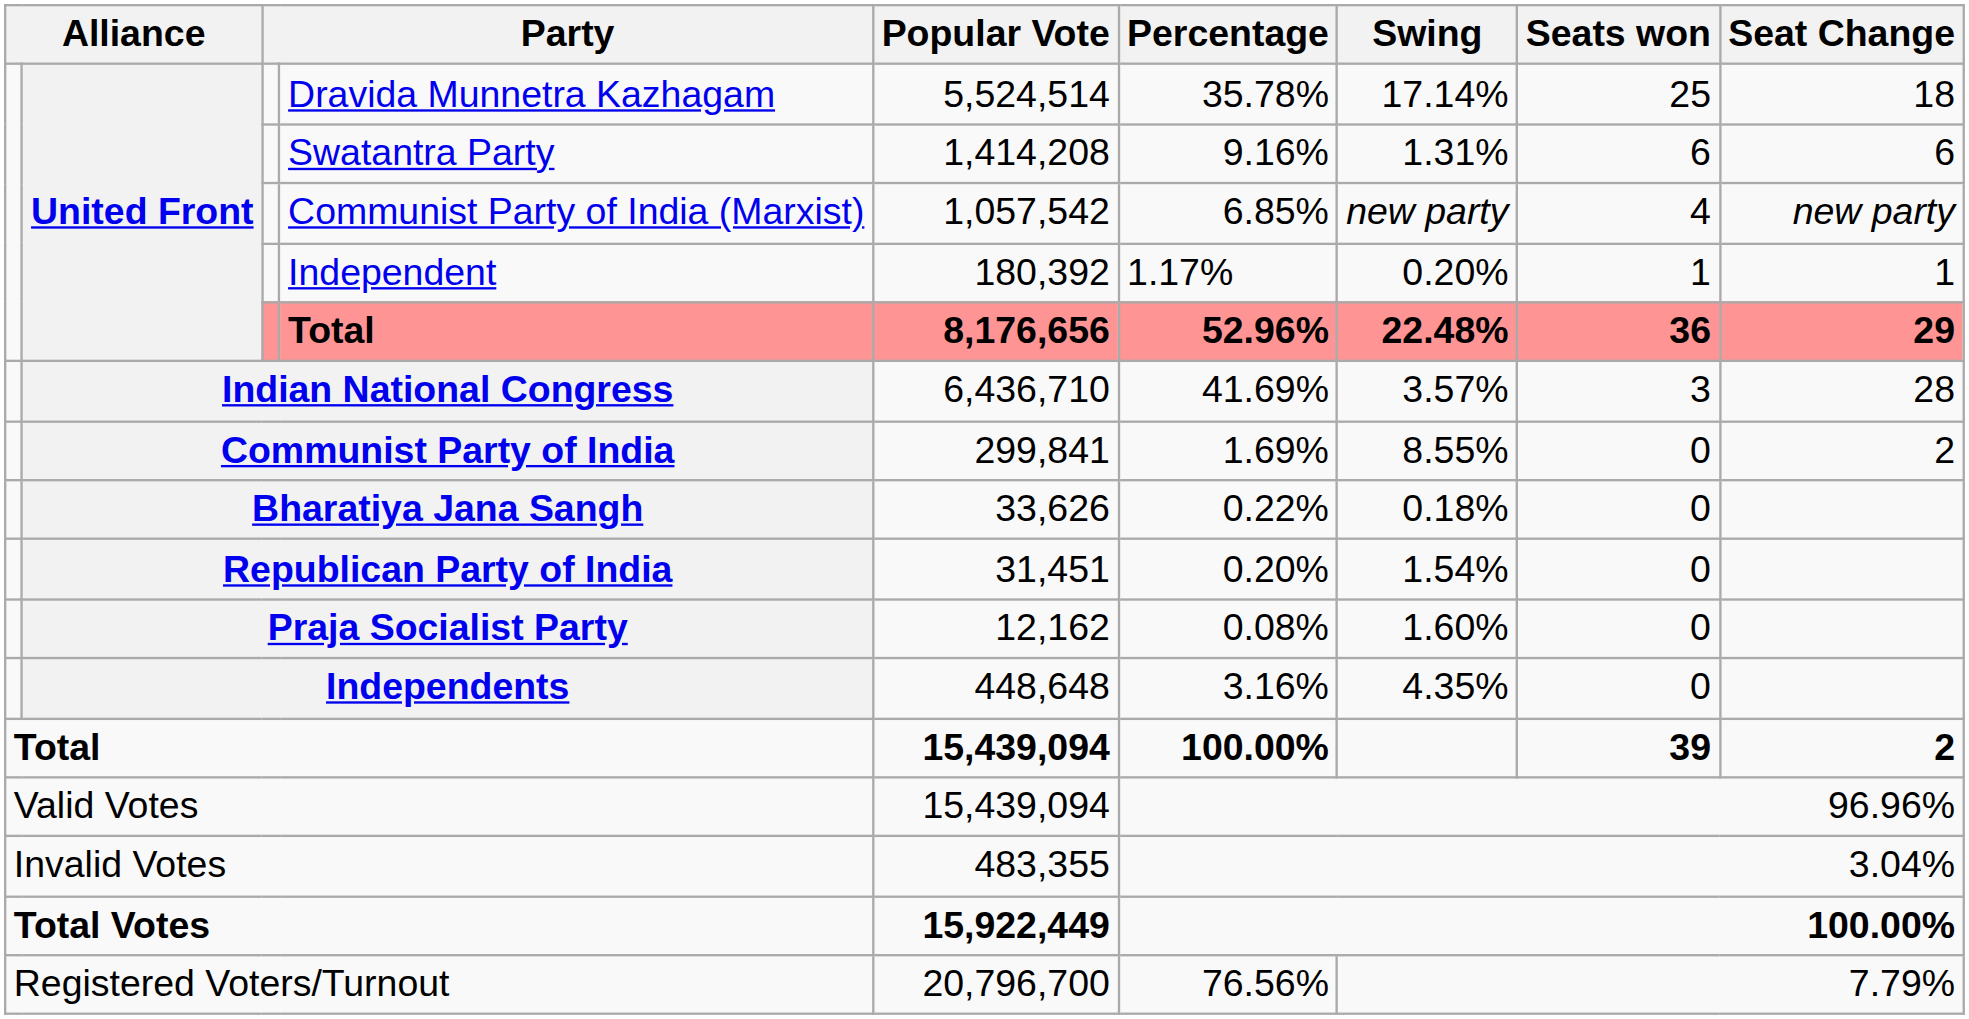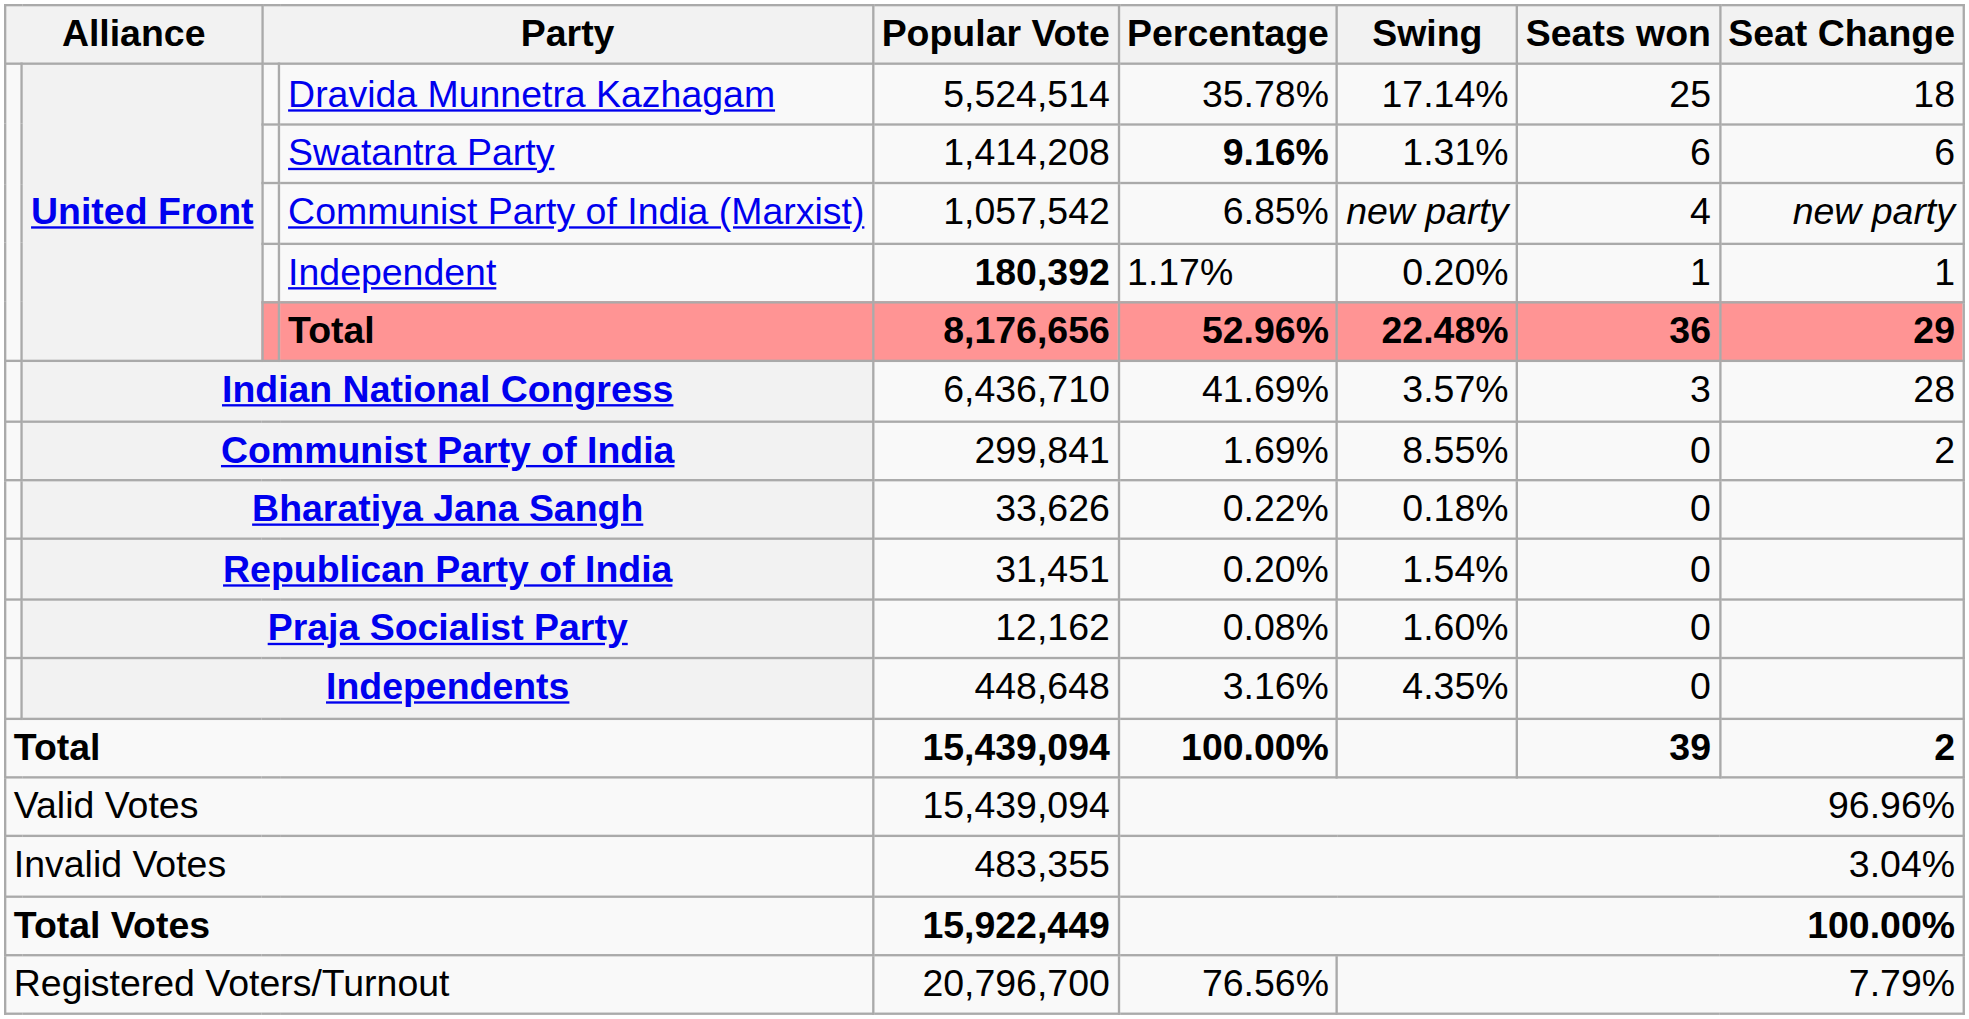Swatantra Party | Percentage: normal -> bold
Independent | Popular Vote: normal -> bold
